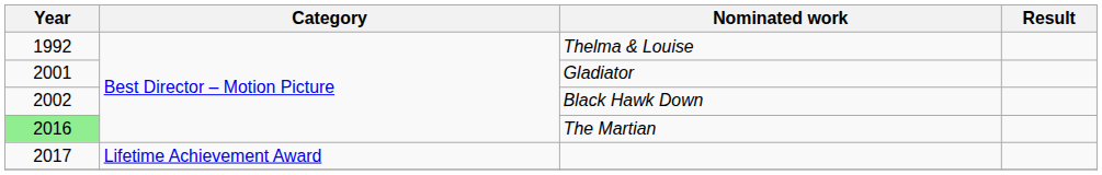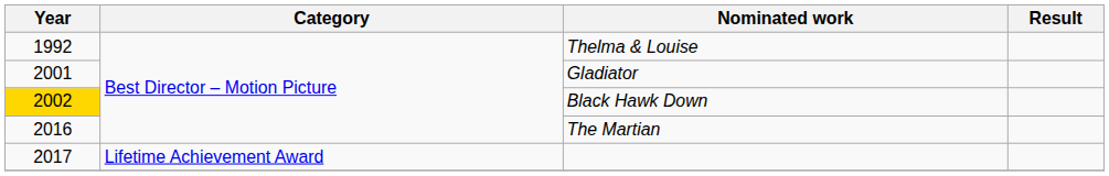Black Hawk Down | Year: no background -> gold background
The Martian | Year: lightgreen background -> no background
